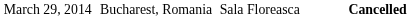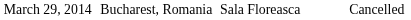March 29, 2014 | column 4: bold -> normal
